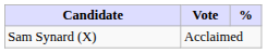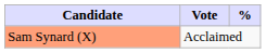Sam Synard (X) | Candidate: no background -> lightsalmon background
